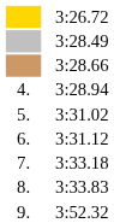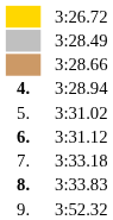3:28.94 | column 1: normal -> bold
3:31.12 | column 1: normal -> bold
3:33.83 | column 1: normal -> bold
